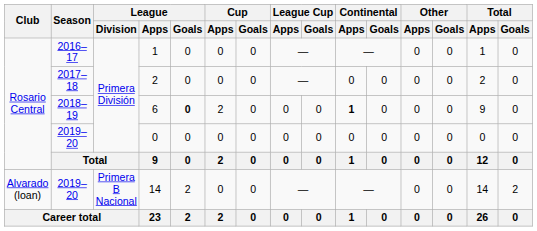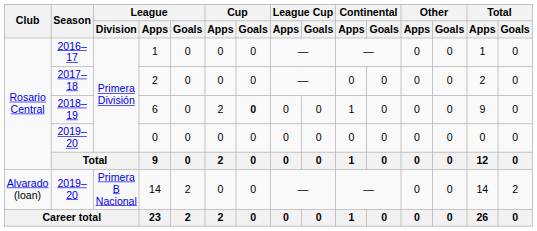6 | League / Goals: bold -> normal
6 | Cup / Goals: normal -> bold
6 | Continental / Apps: bold -> normal
